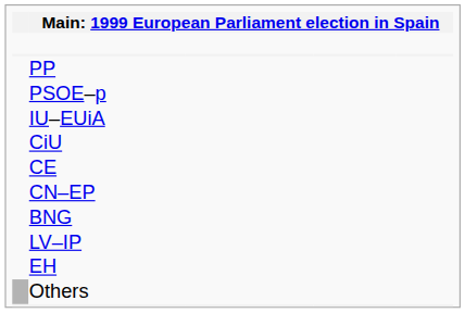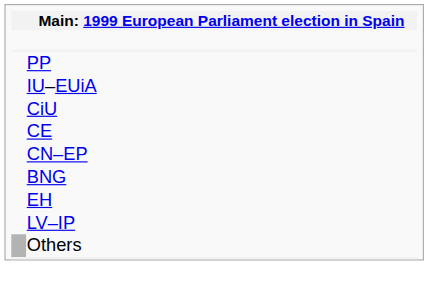- row: PSOE–p
rows swapped: EH <-> LV–IP
